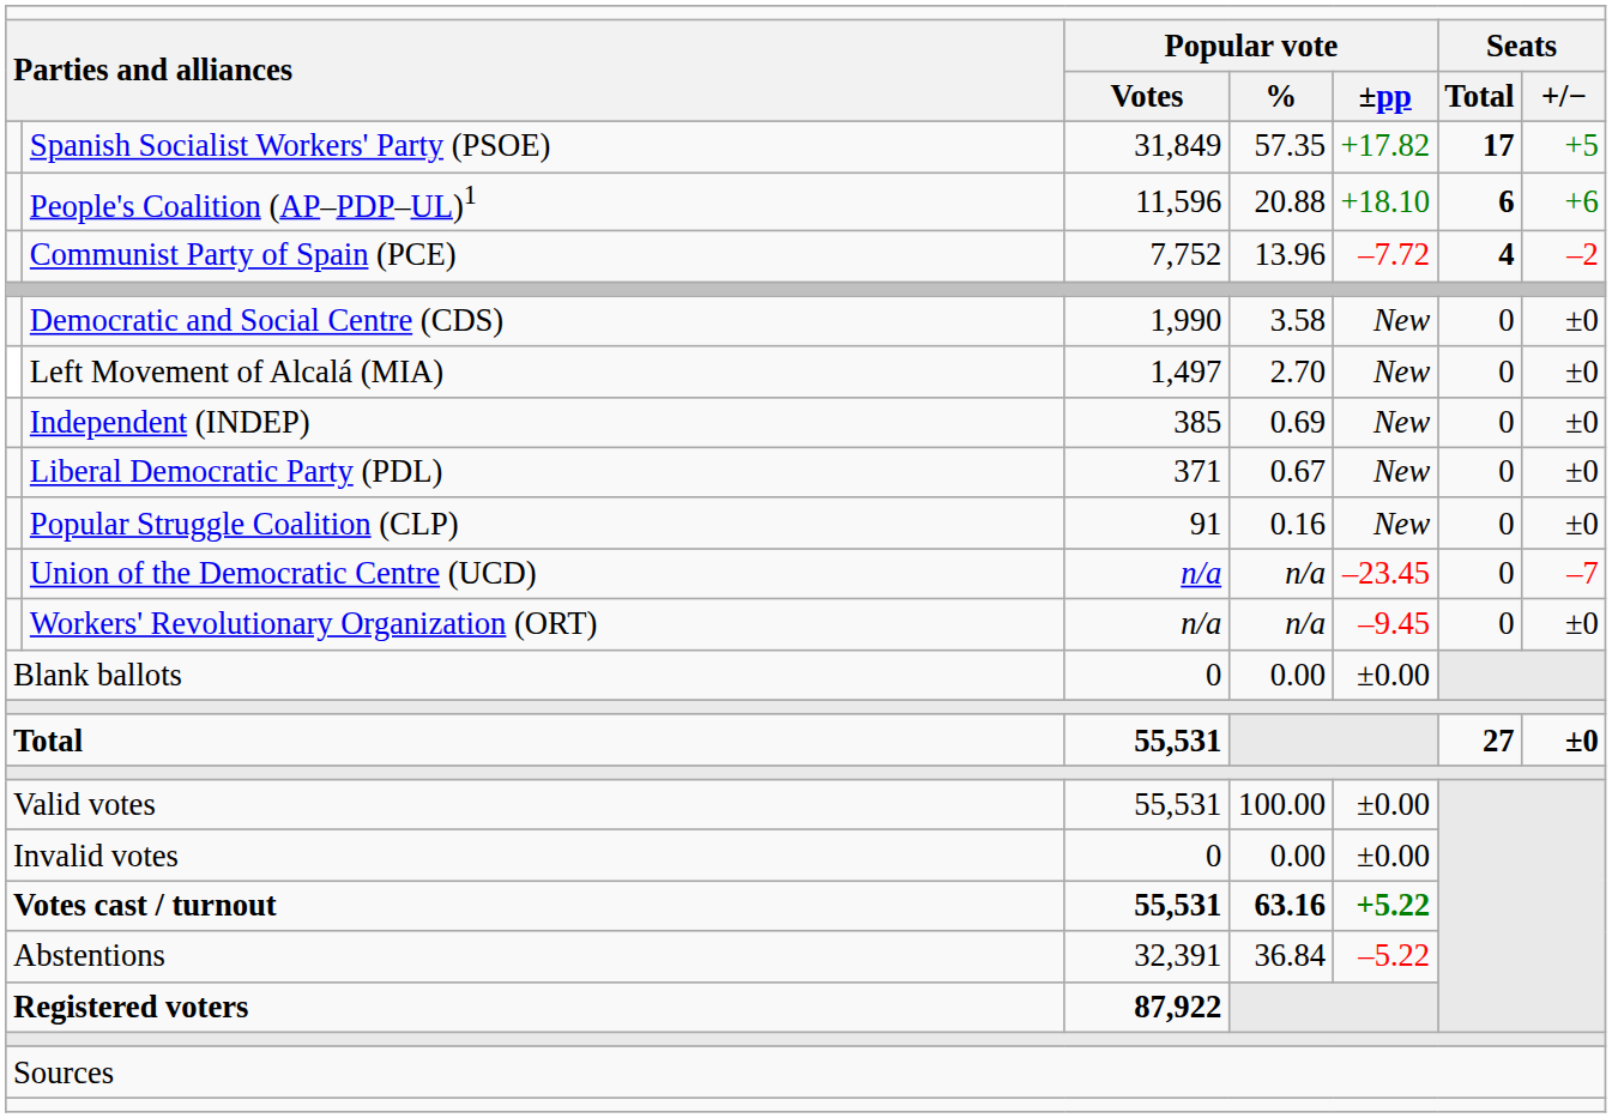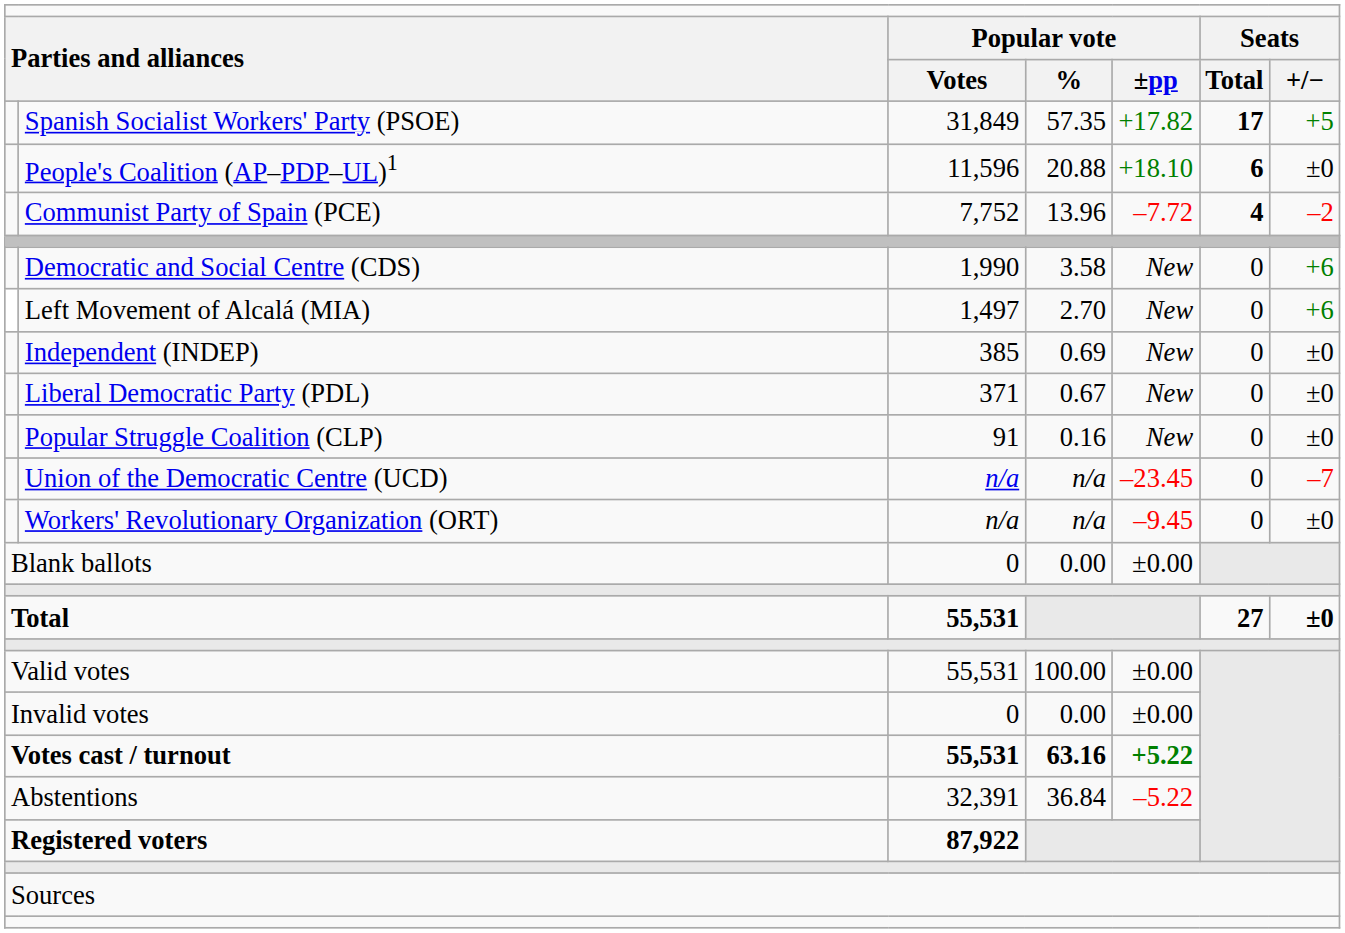People's Coalition (AP–PDP–UL)1 | column 7: +6 -> ±0
Democratic and Social Centre (CDS) | column 7: ±0 -> +6
Left Movement of Alcalá (MIA) | column 7: ±0 -> +6
